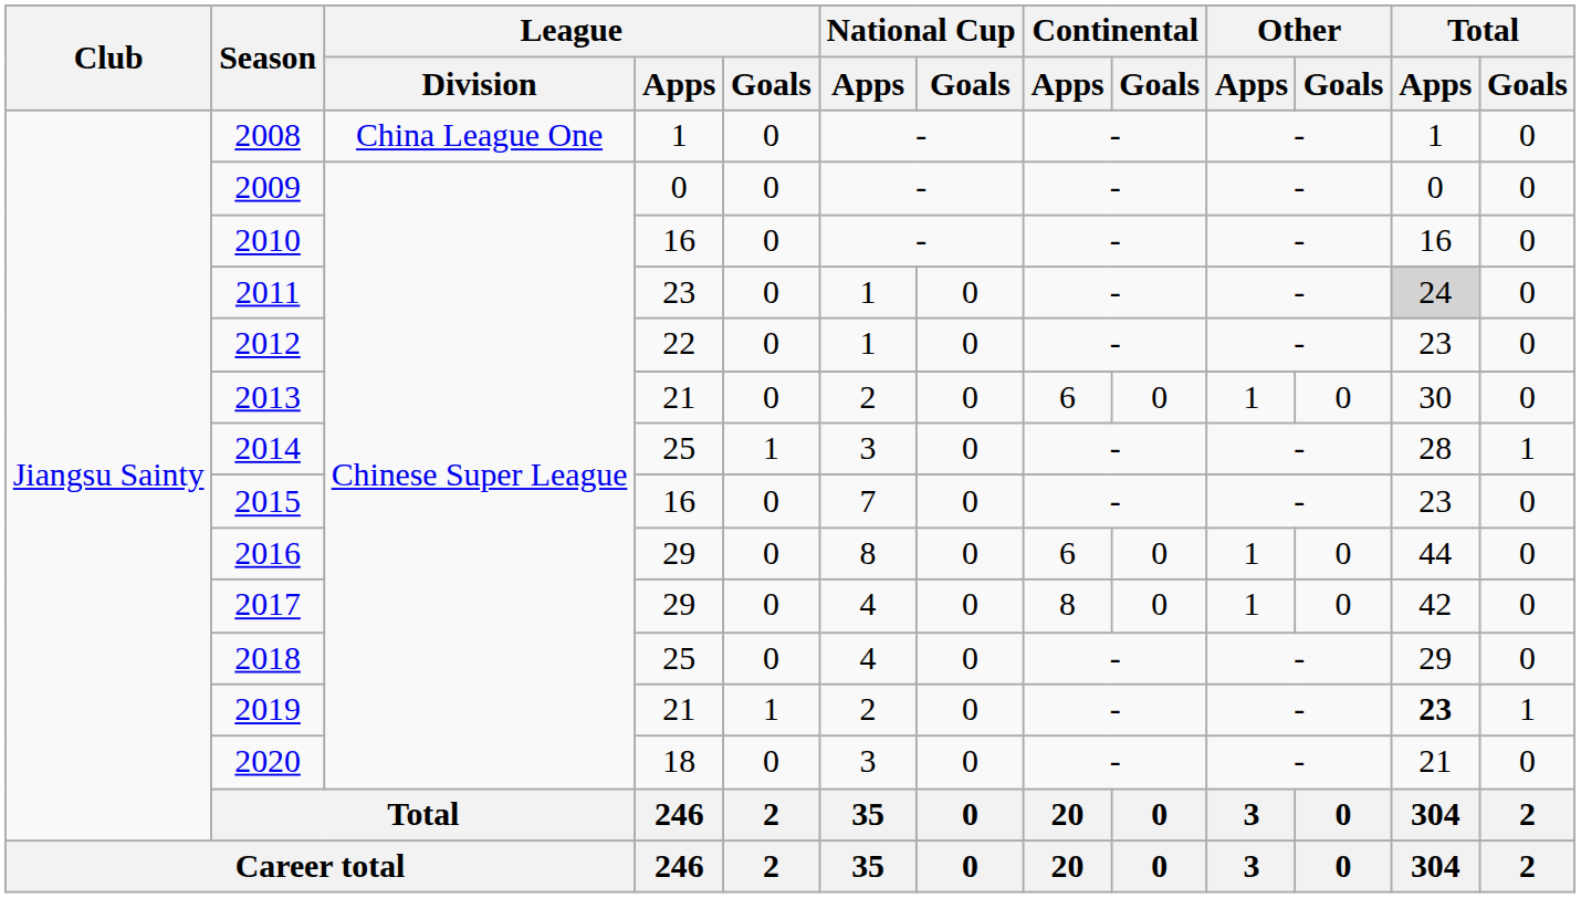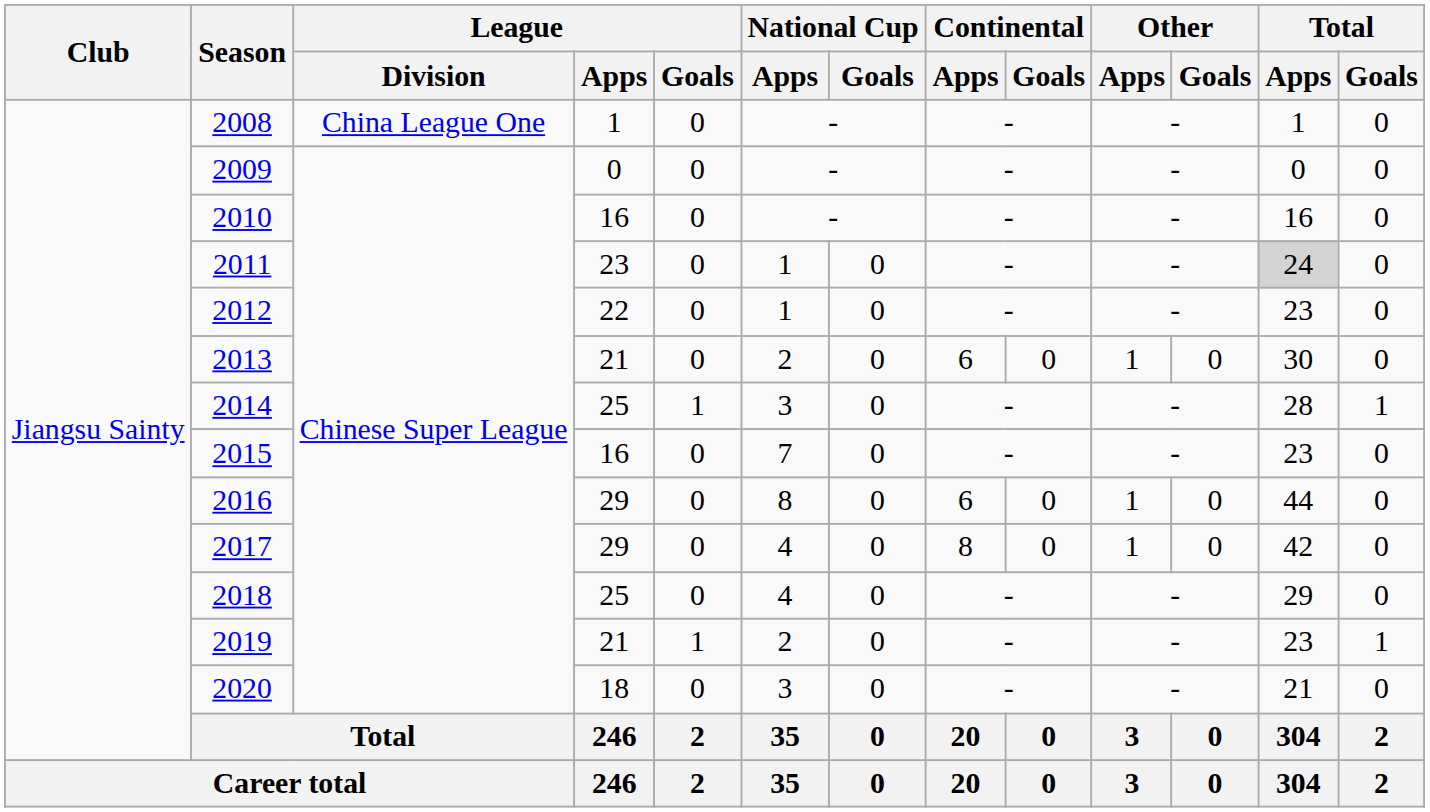2019 | Total / Apps: bold -> normal
